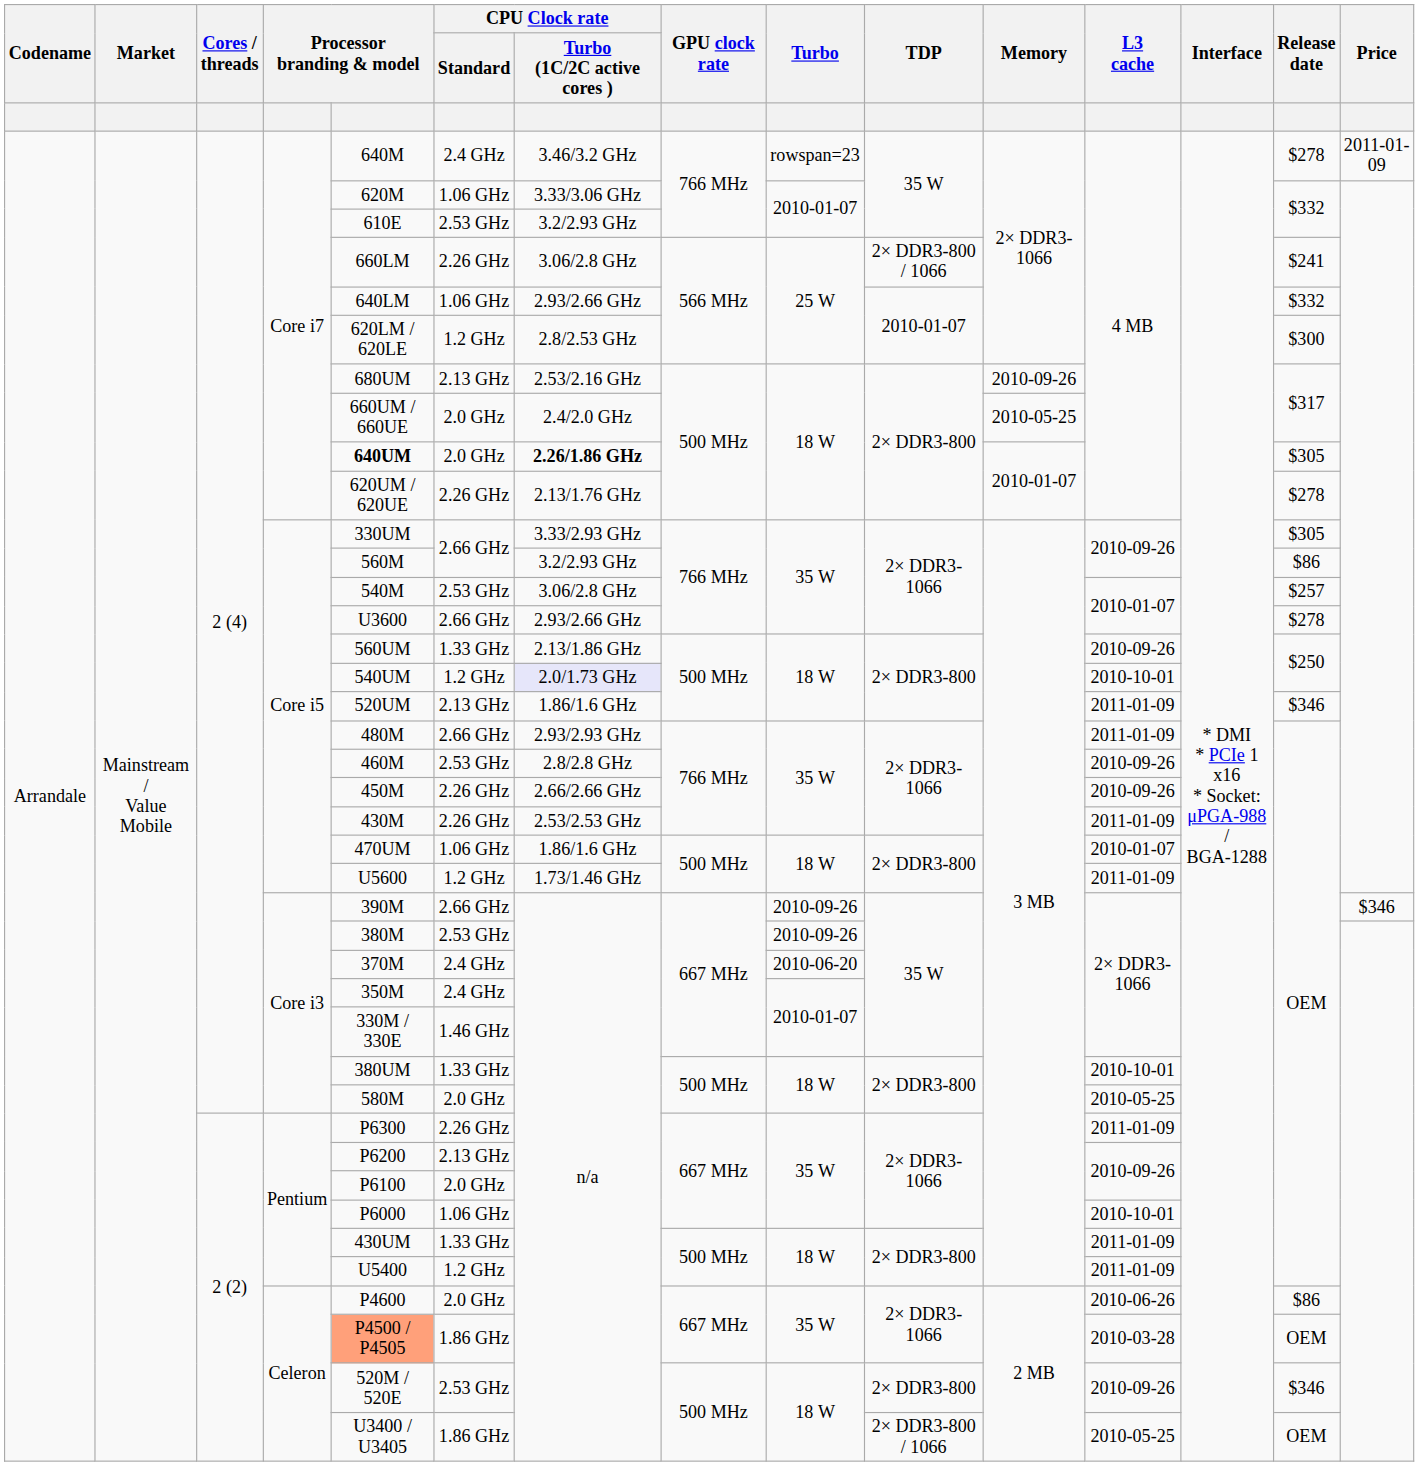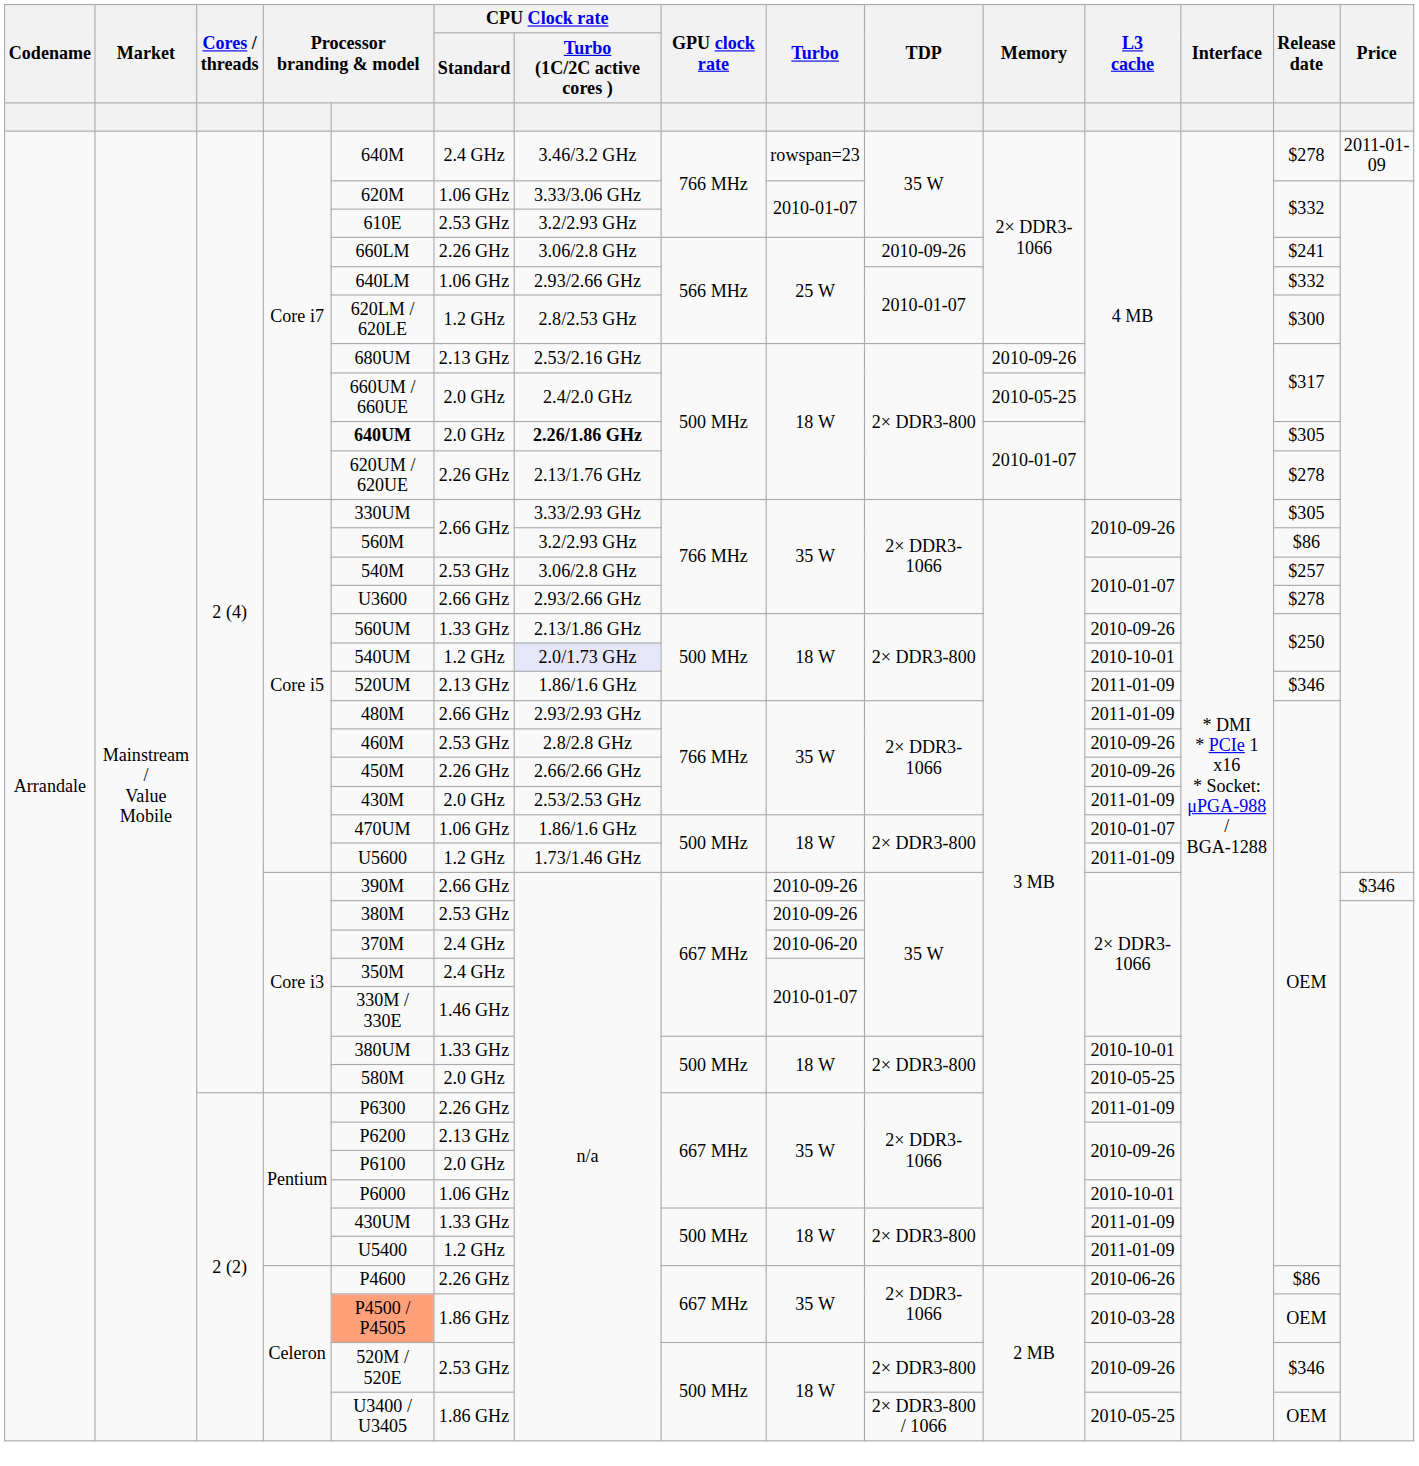row 7 | TDP: 2× DDR3-800 / 1066 -> 2010-09-26
row 24 | CPU Clock rate / Standard: 2.26 GHz -> 2.0 GHz
row 40 | CPU Clock rate / Standard: 2.0 GHz -> 2.26 GHz
